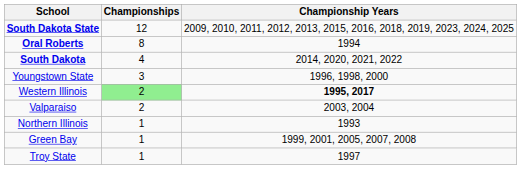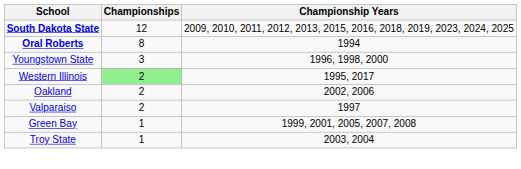- row: South Dakota | 4 | 2014, 2020, 2021, 2022
Western Illinois | Championship Years: bold -> normal
+ row: Oakland | 2 | 2002, 2006
Valparaiso | Championship Years: 2003, 2004 -> 1997
- row: Northern Illinois | 1 | 1993
Troy State | Championship Years: 1997 -> 2003, 2004
